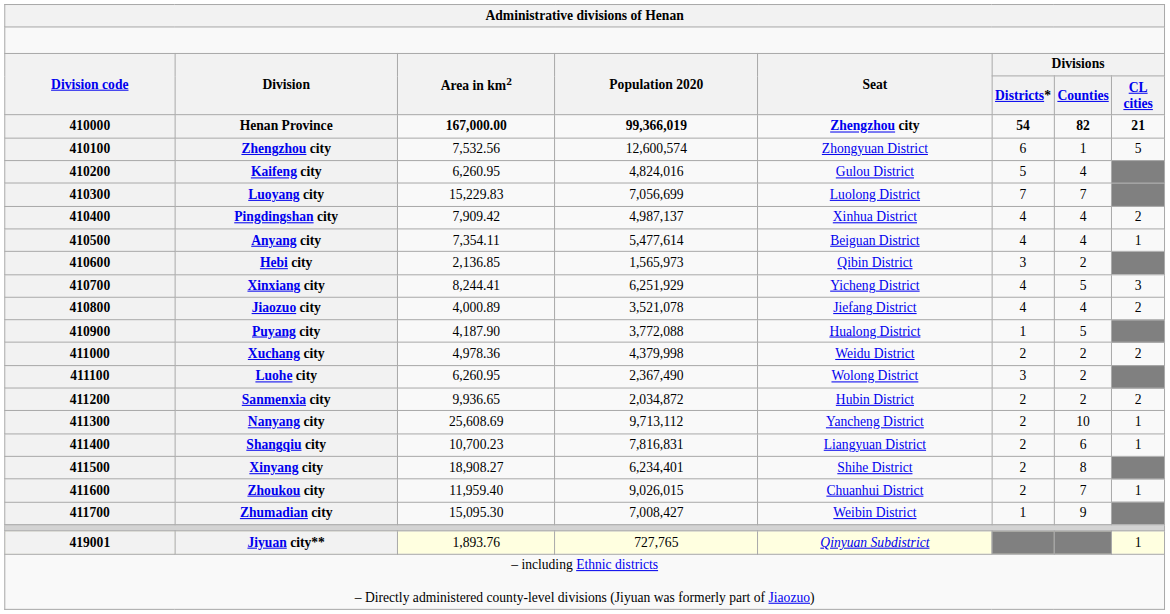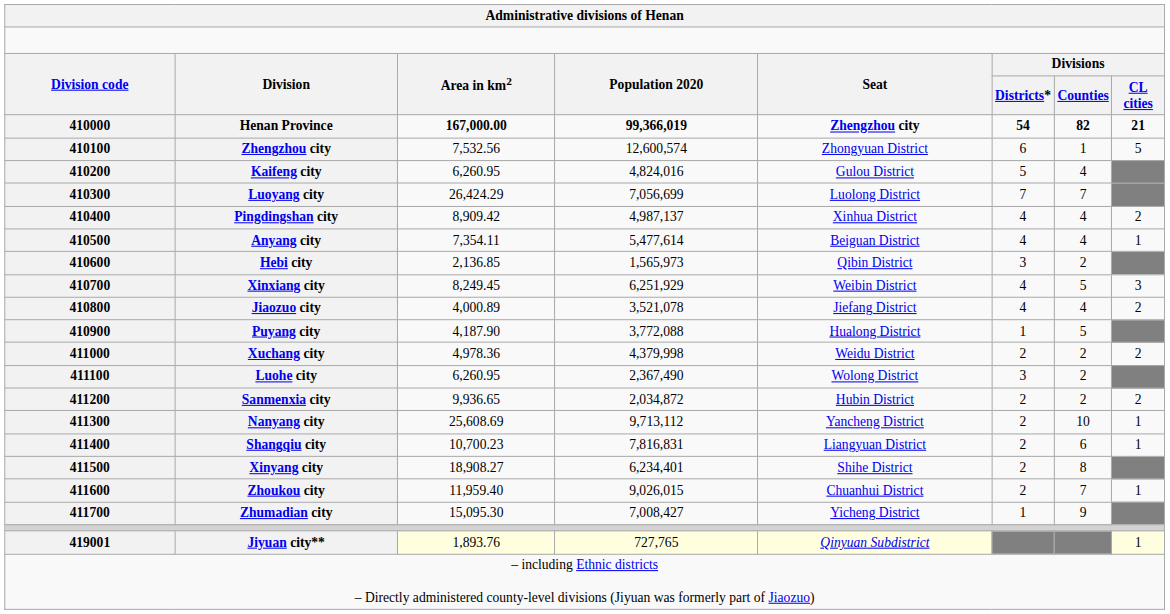Luoyang city | column 3: 15,229.83 -> 26,424.29
Pingdingshan city | column 3: 7,909.42 -> 8,909.42
Xinxiang city | column 3: 8,244.41 -> 8,249.45
Xinxiang city | column 5: Yicheng District -> Weibin District
Zhumadian city | column 5: Weibin District -> Yicheng District
